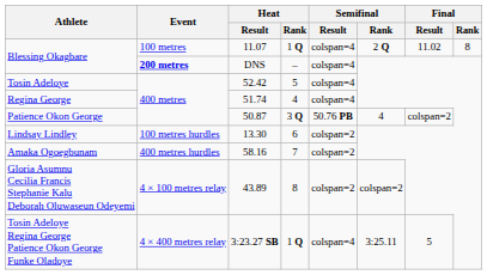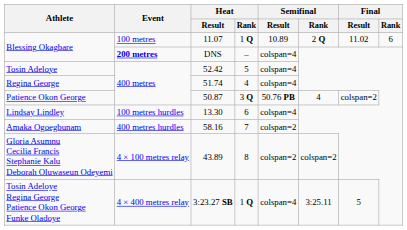11.07 | Semifinal / Result: colspan=4 -> 10.89
11.07 | Final / Rank: 8 -> 6
13.30 | Semifinal / Result: colspan=2 -> colspan=4
